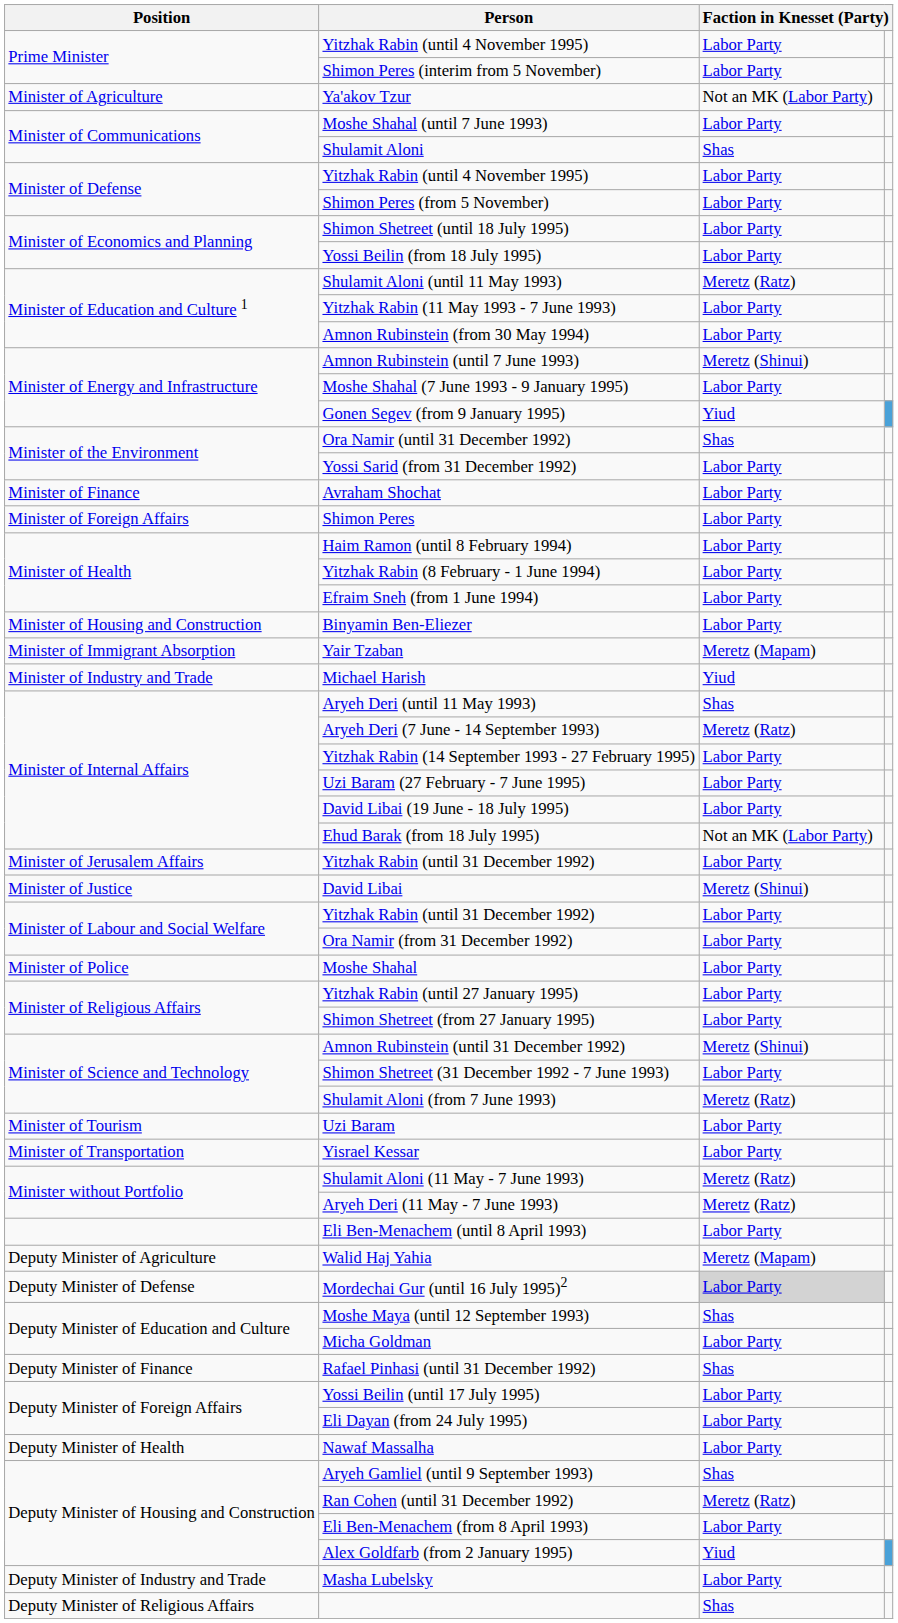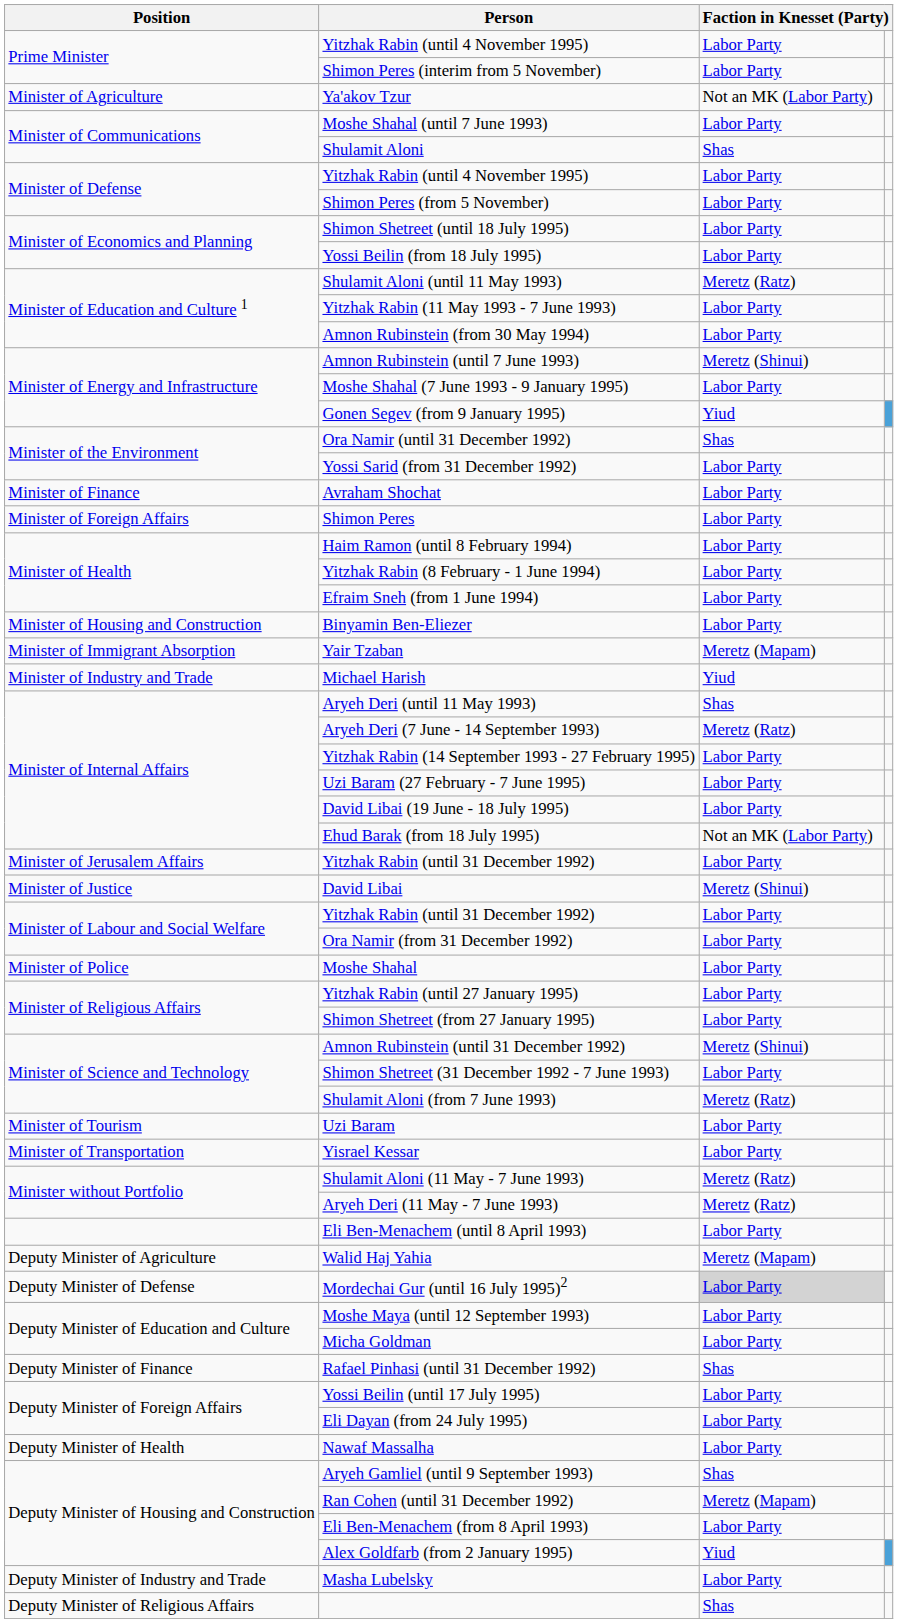Moshe Maya (until 12 September 1993) | column 3: Shas -> Labor Party
Ran Cohen (until 31 December 1992) | column 3: Meretz (Ratz) -> Meretz (Mapam)
